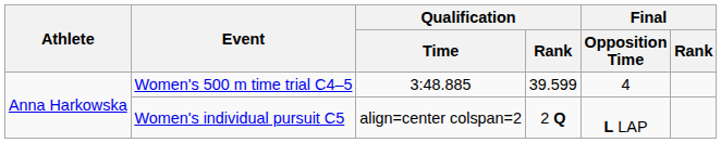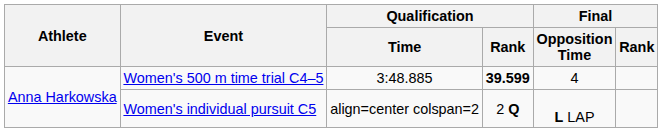Women's 500 m time trial C4–5 | Qualification / Rank: normal -> bold
